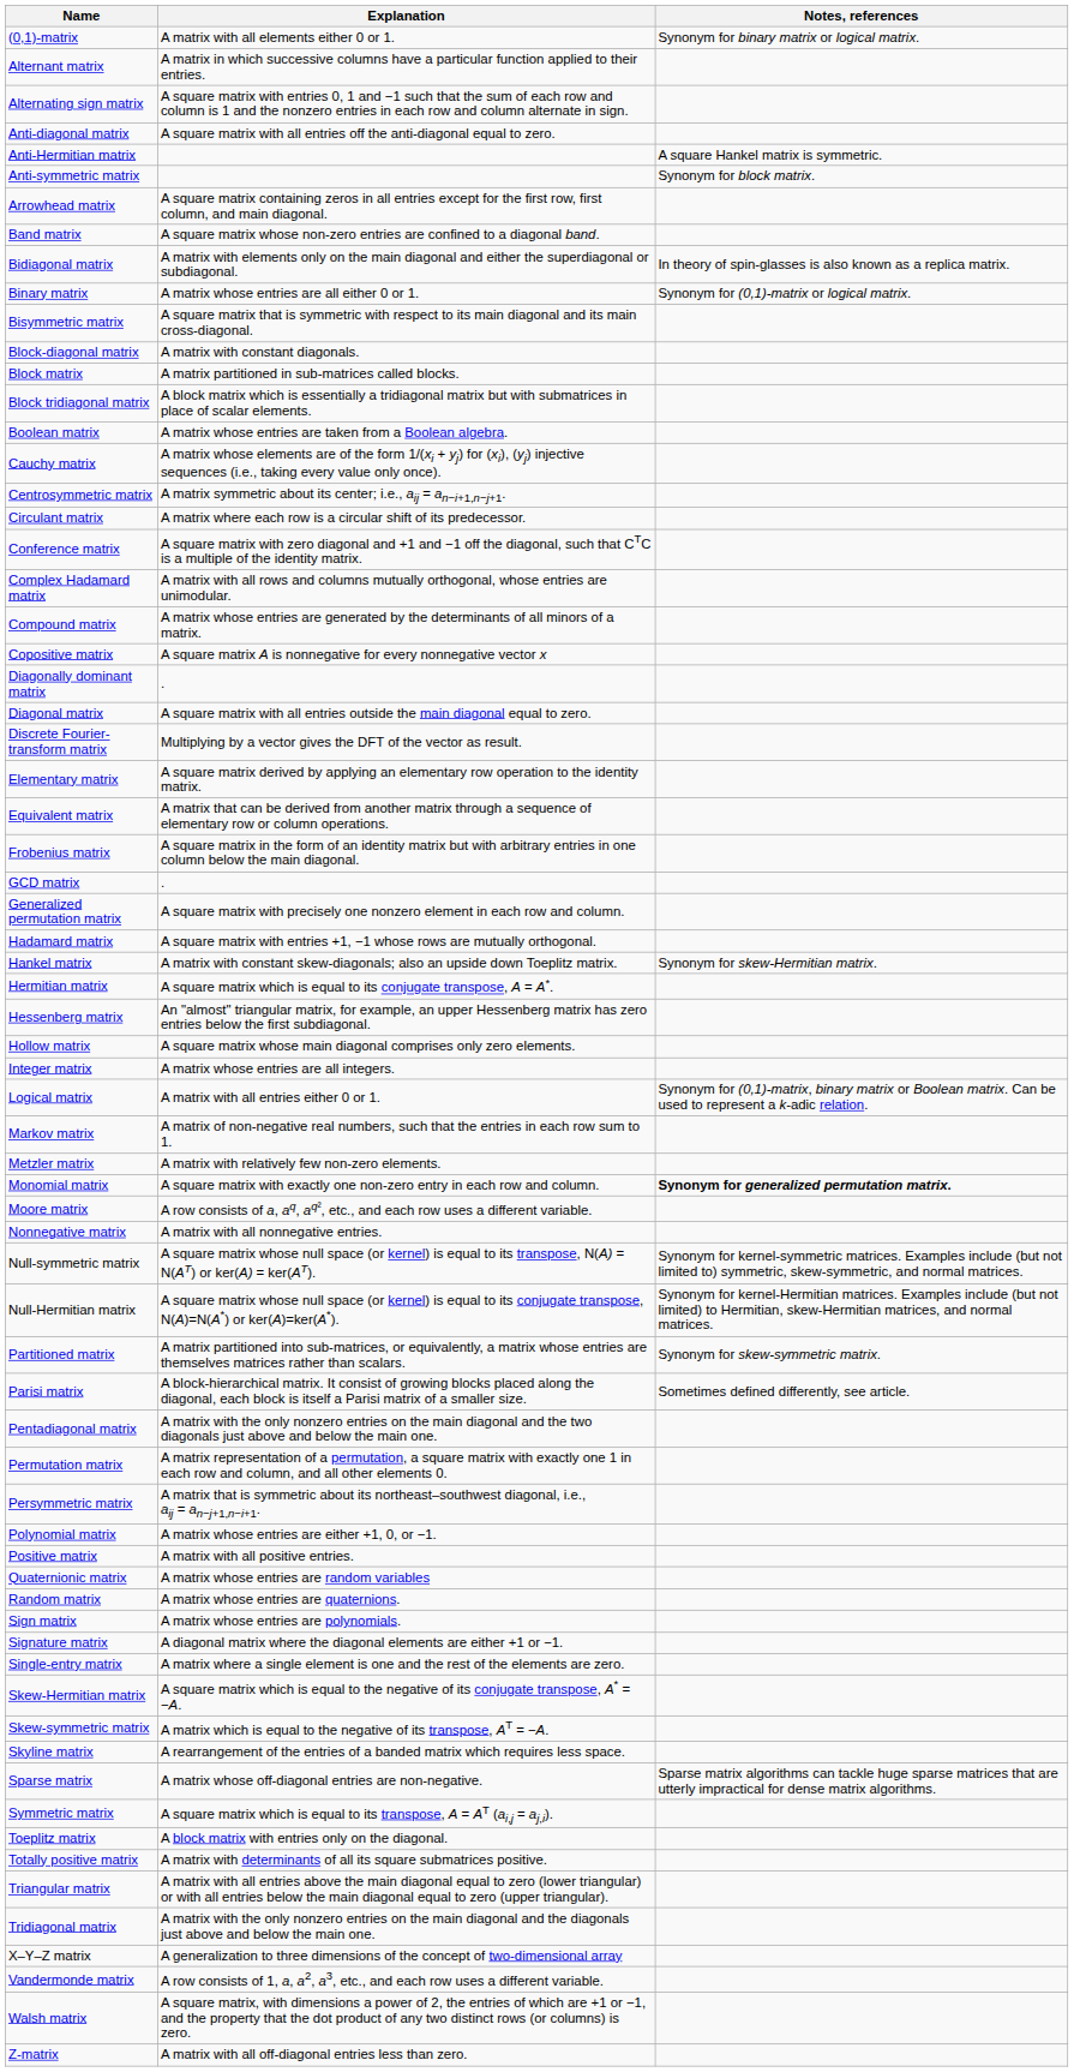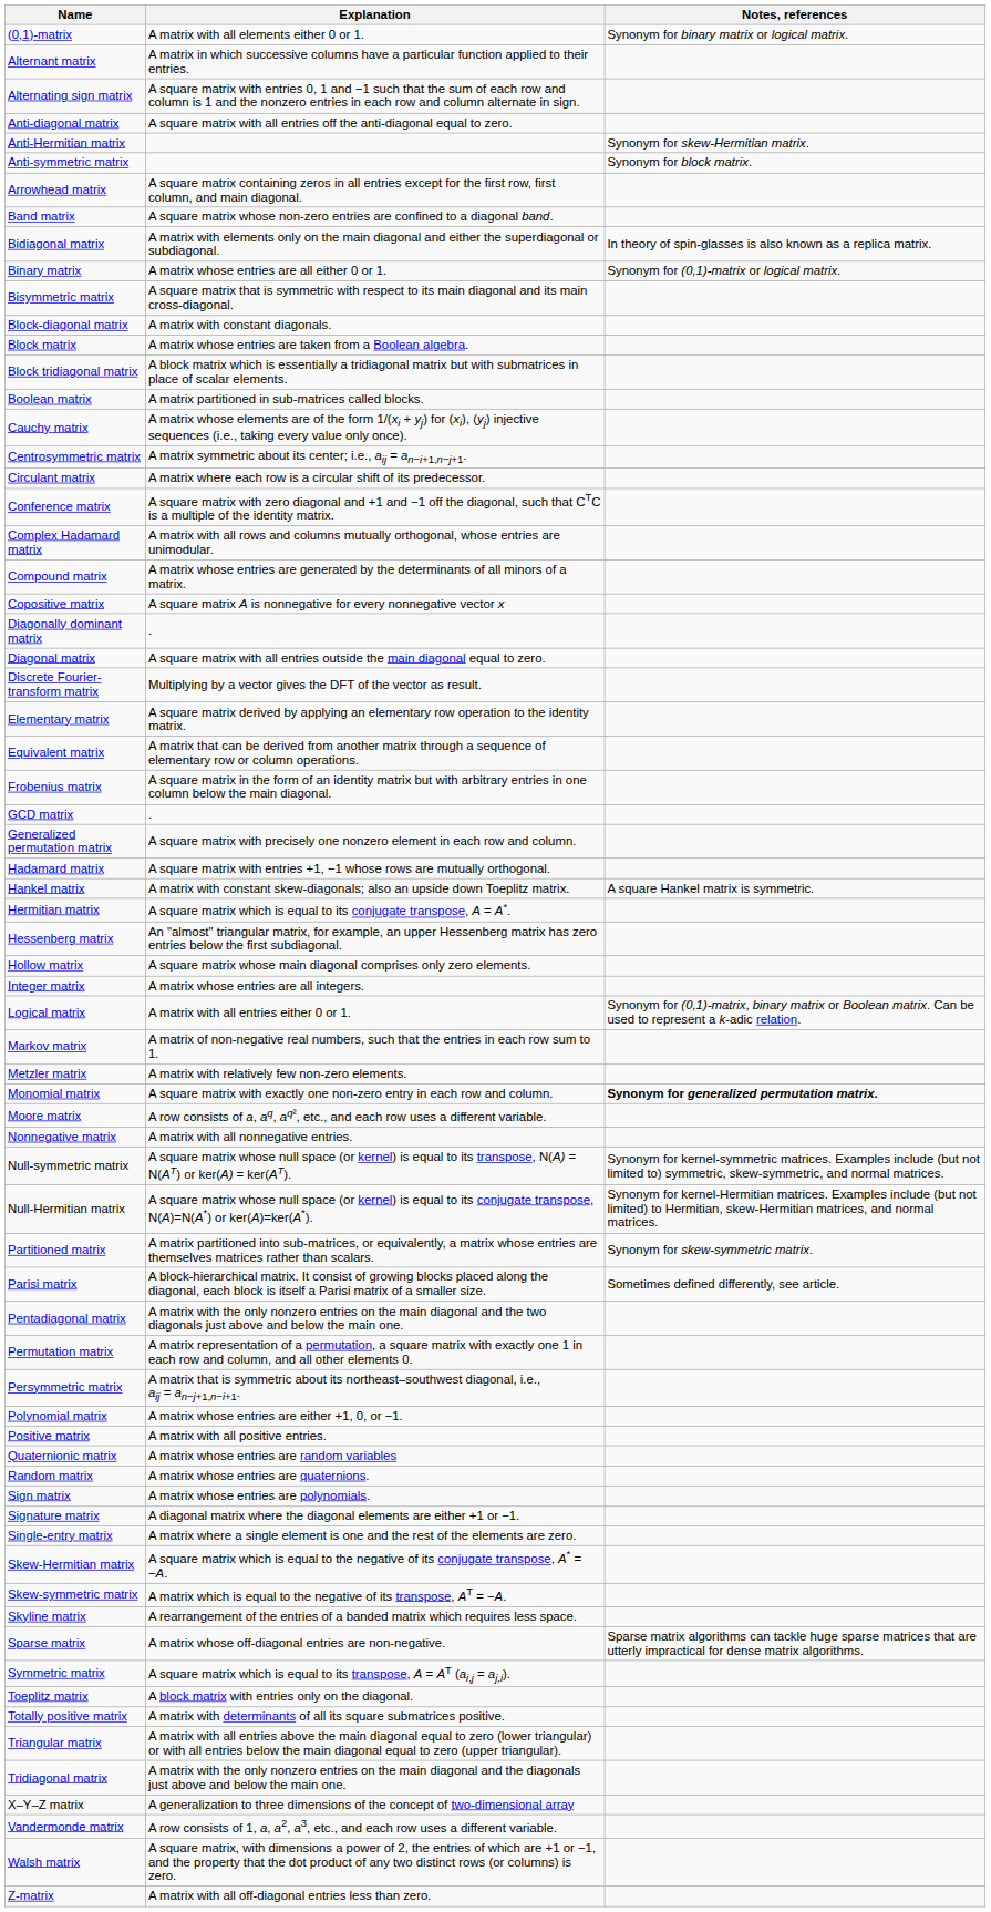Anti-Hermitian matrix | Notes, references: A square Hankel matrix is symmetric. -> Synonym for skew-Hermitian matrix.
Block matrix | Explanation: A matrix partitioned in sub-matrices called blocks. -> A matrix whose entries are taken from a Boolean algebra.
Boolean matrix | Explanation: A matrix whose entries are taken from a Boolean algebra. -> A matrix partitioned in sub-matrices called blocks.
Hankel matrix | Notes, references: Synonym for skew-Hermitian matrix. -> A square Hankel matrix is symmetric.
